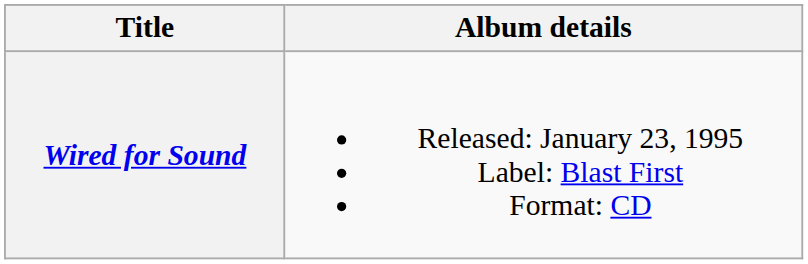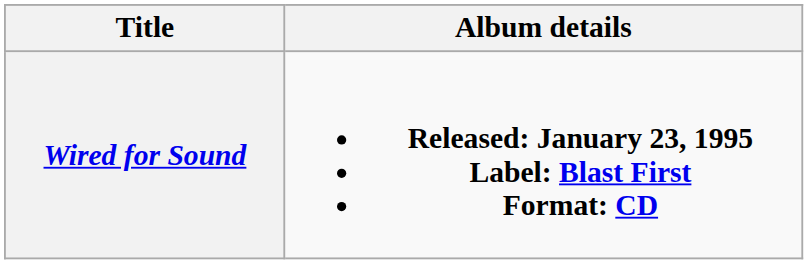Wired for Sound | Album details: normal -> bold
